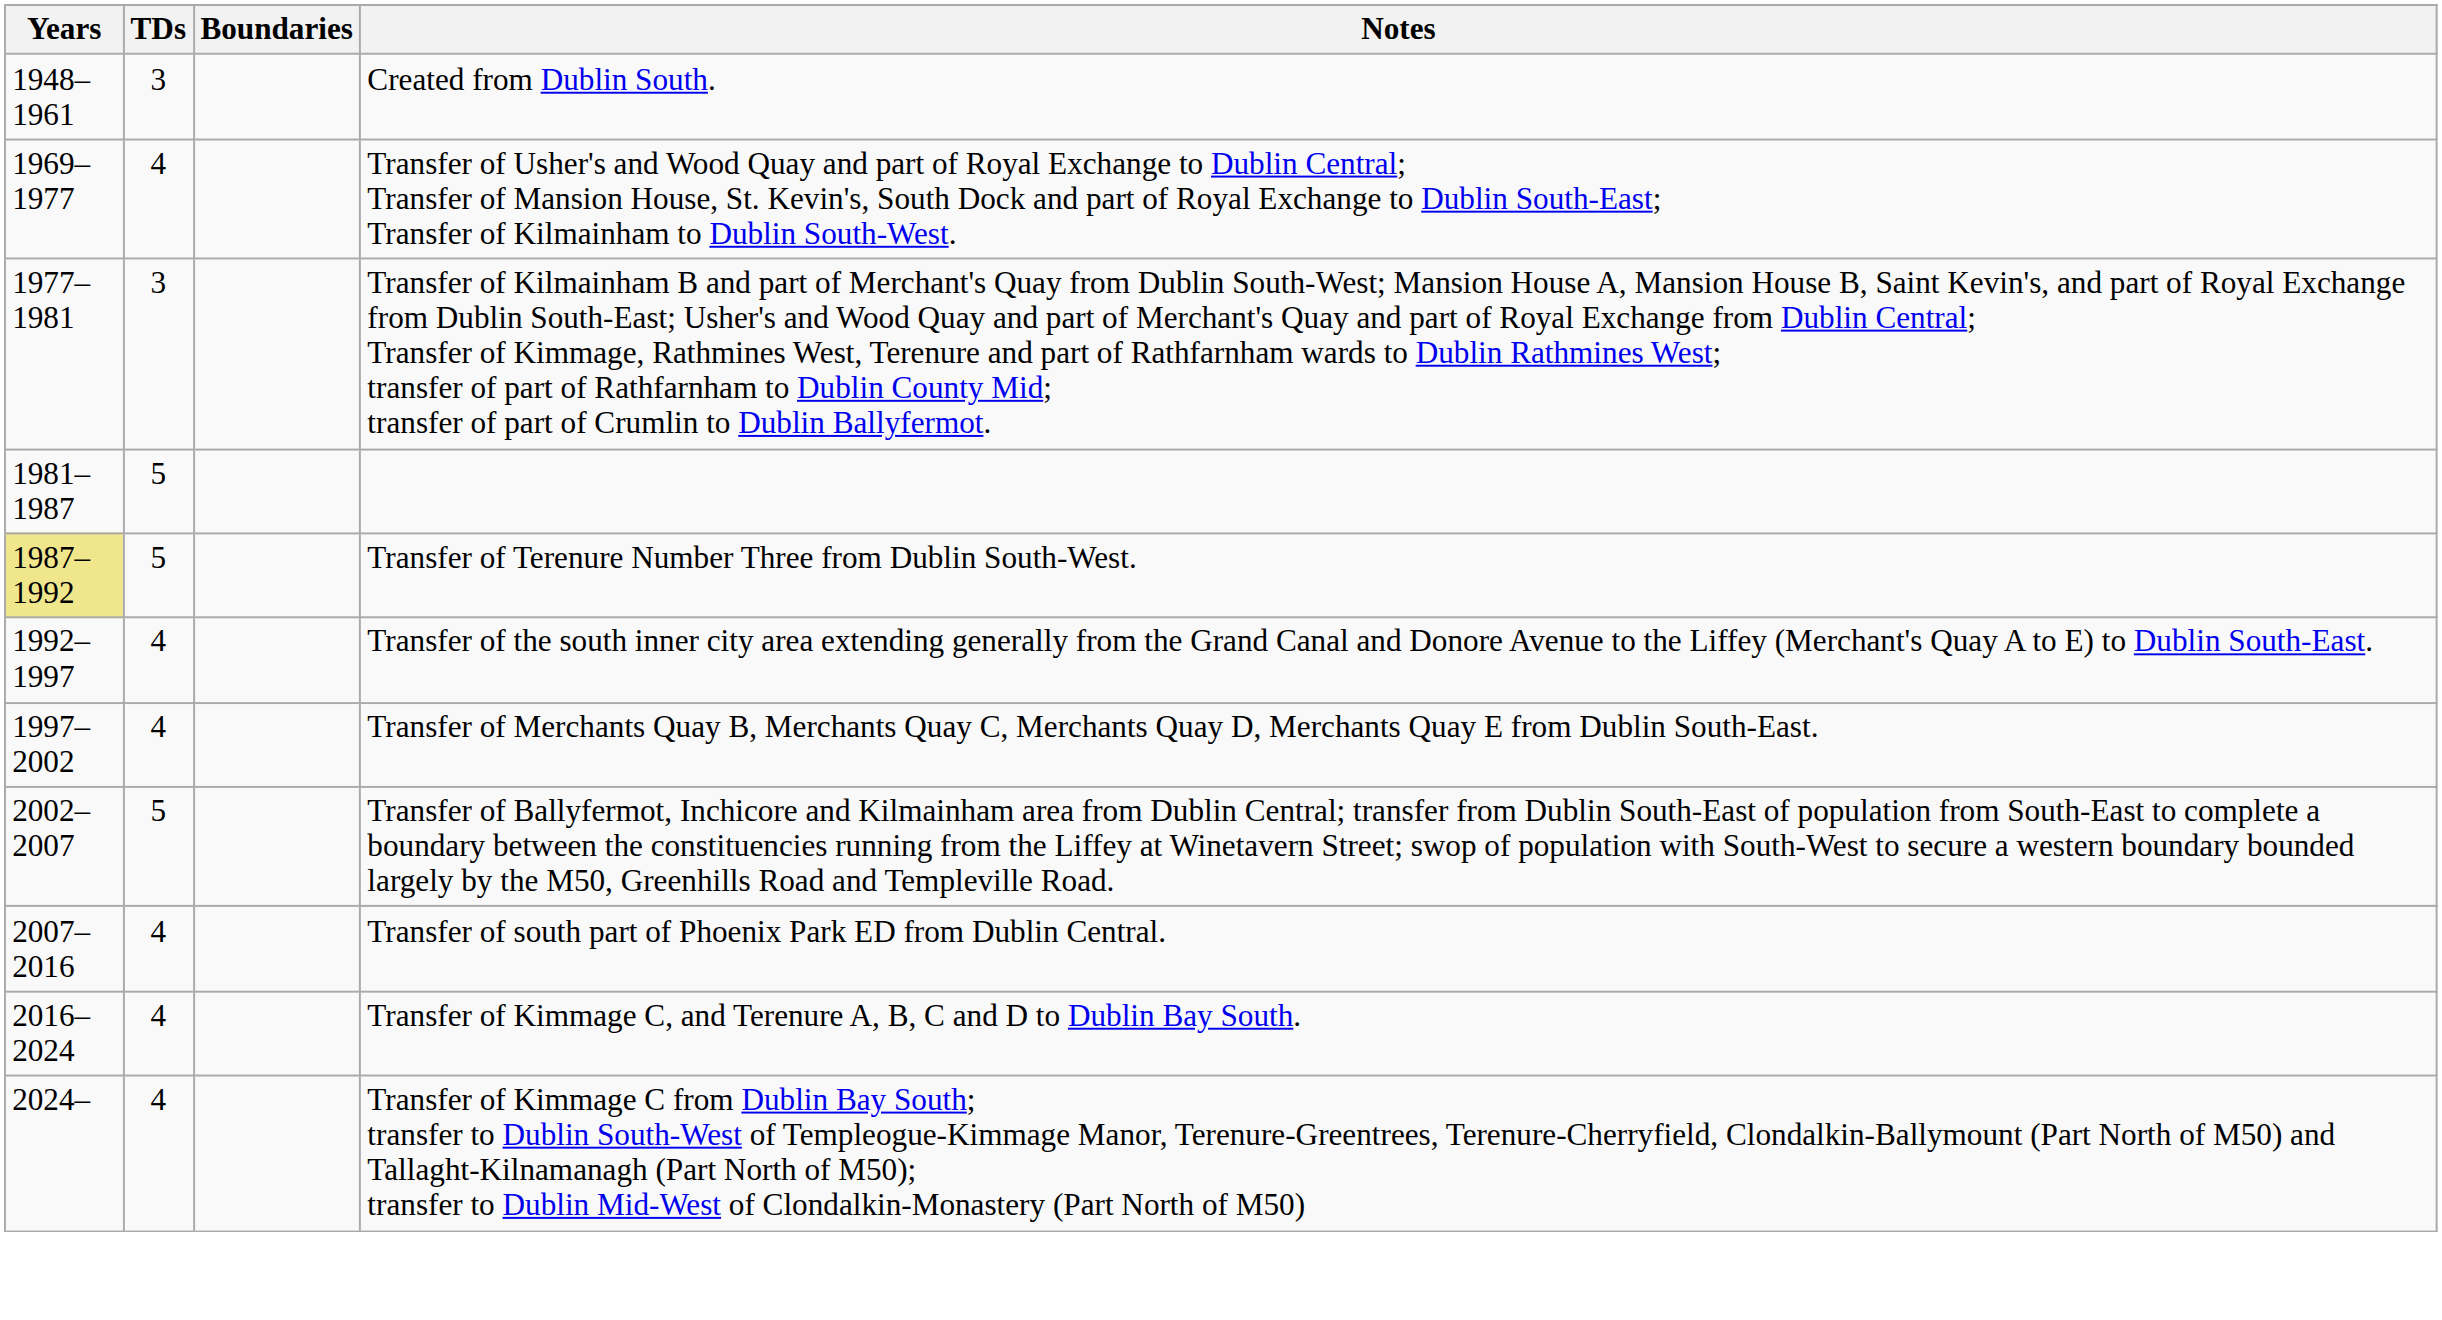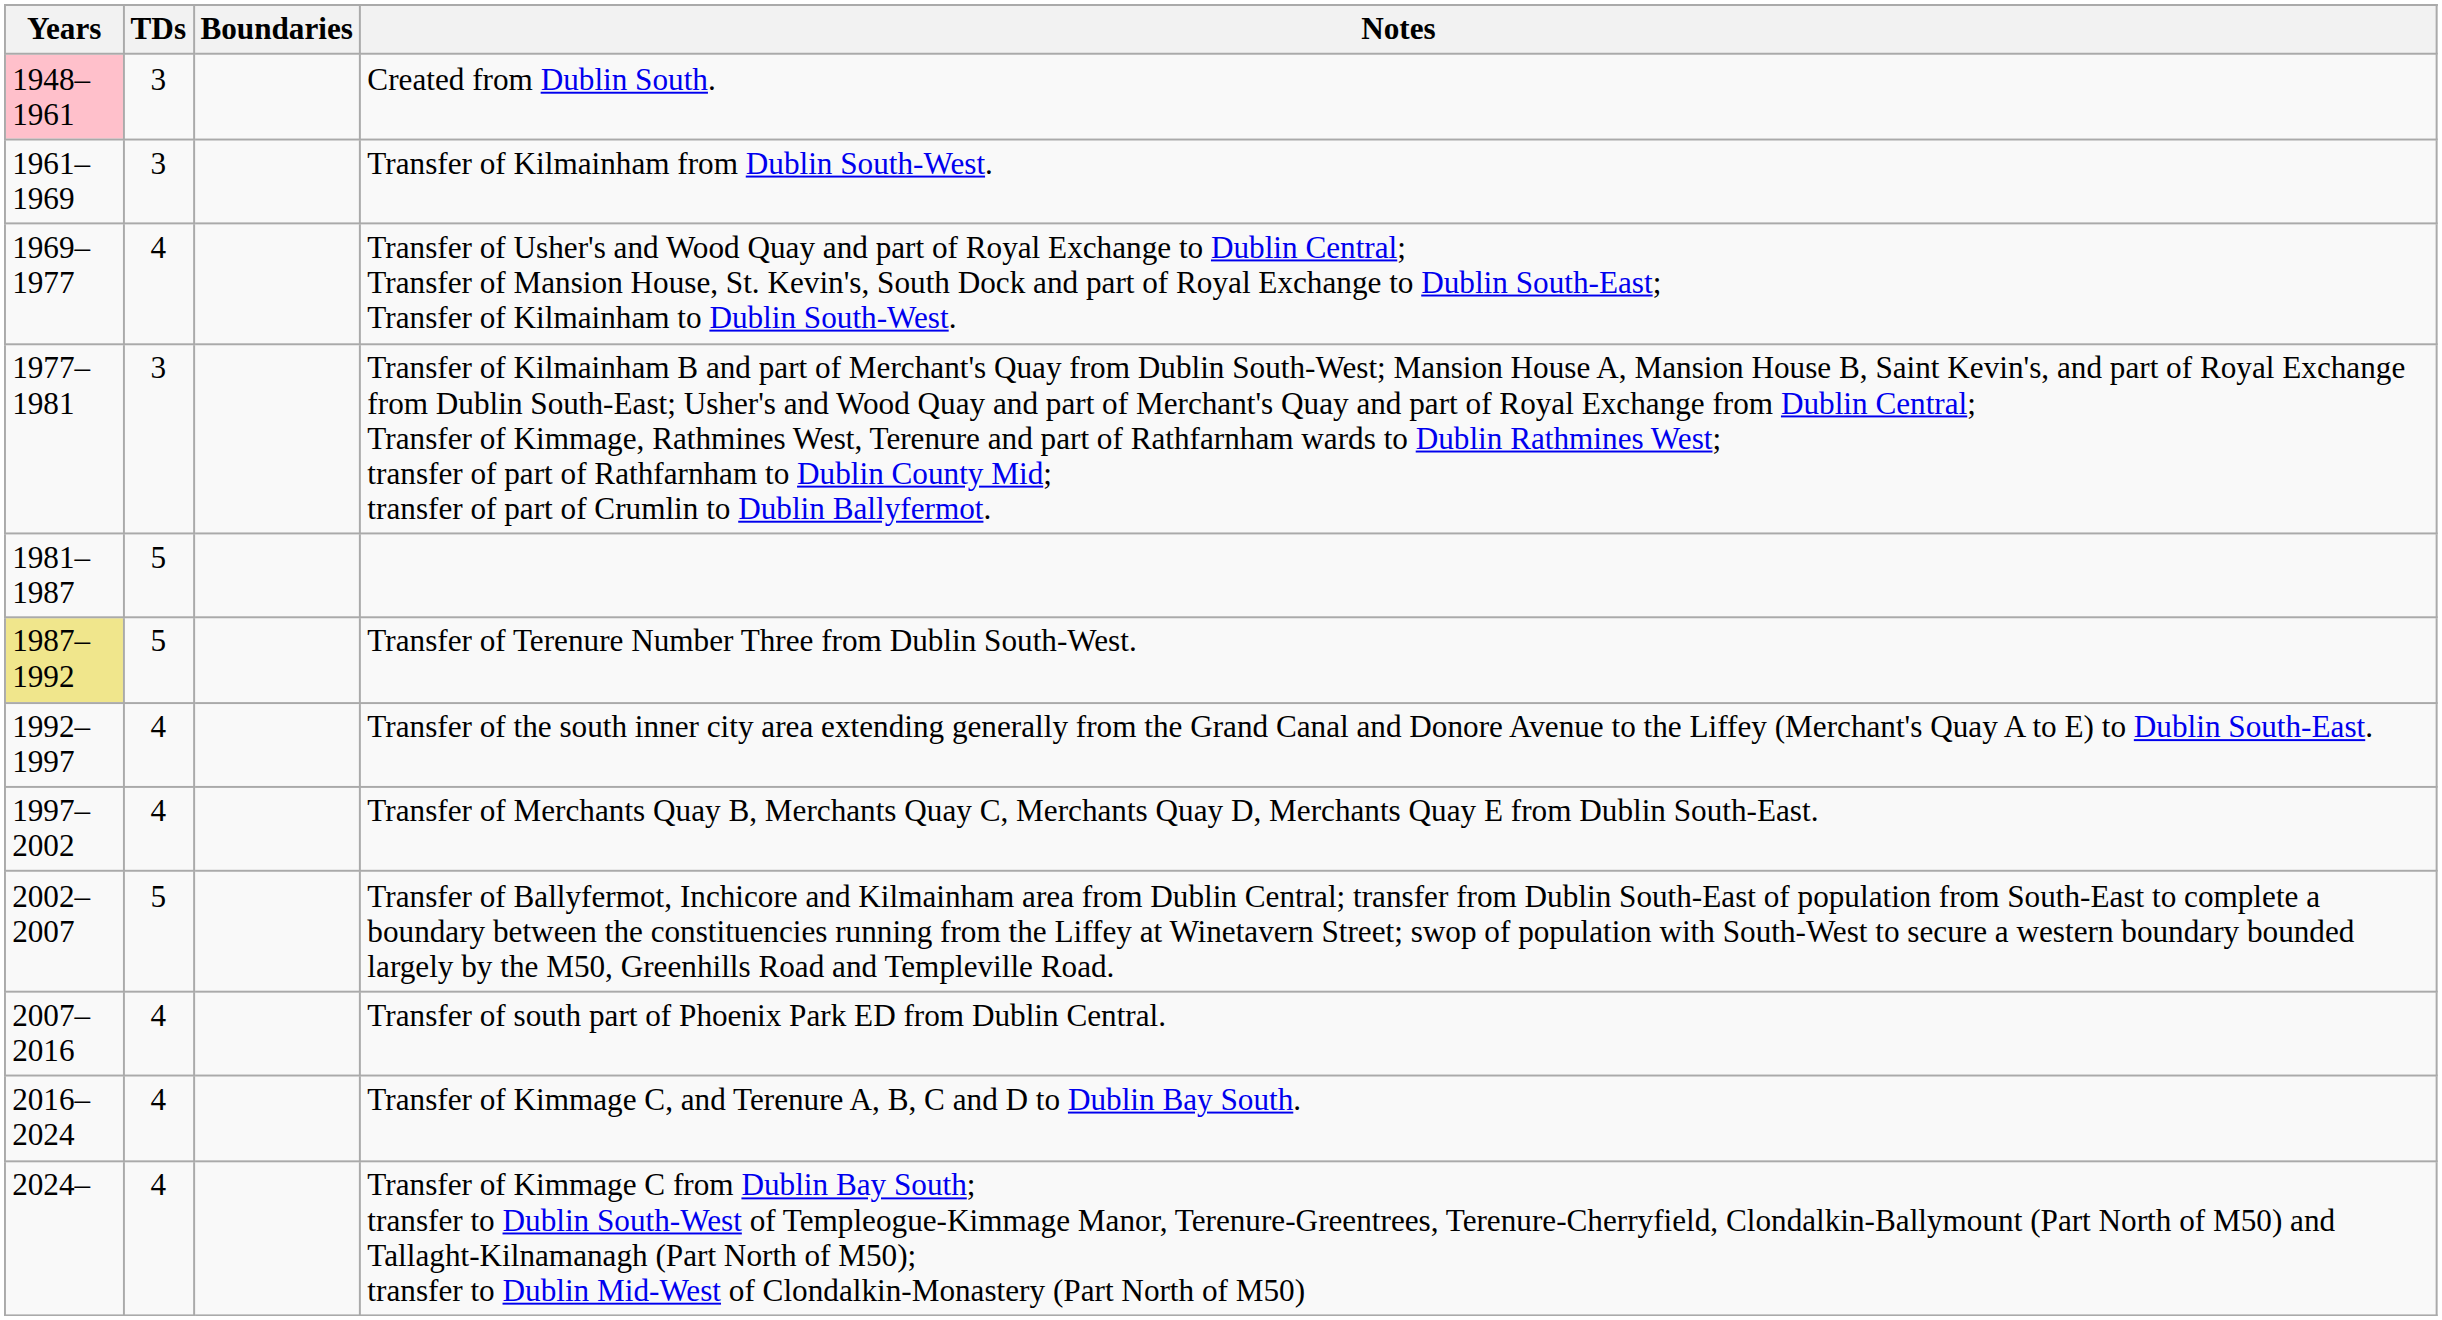Created from Dublin South. | Years: no background -> pink background
+ row: 1961–1969 | 3 | Transfer of Kilmainham from Dublin South-West.
